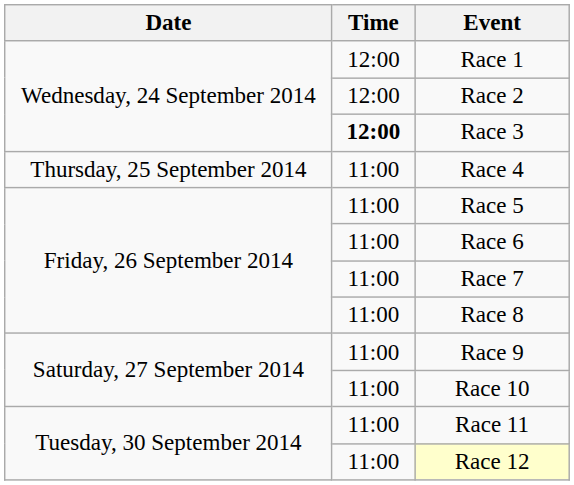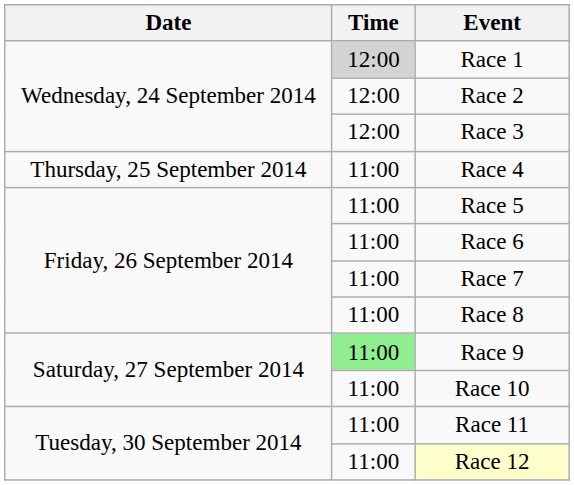Race 1 | Time: no background -> lightgrey background
Race 3 | Time: bold -> normal
Race 9 | Time: no background -> lightgreen background
